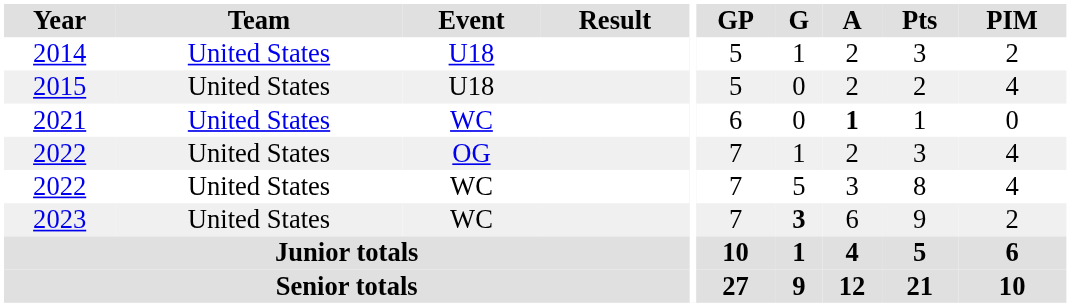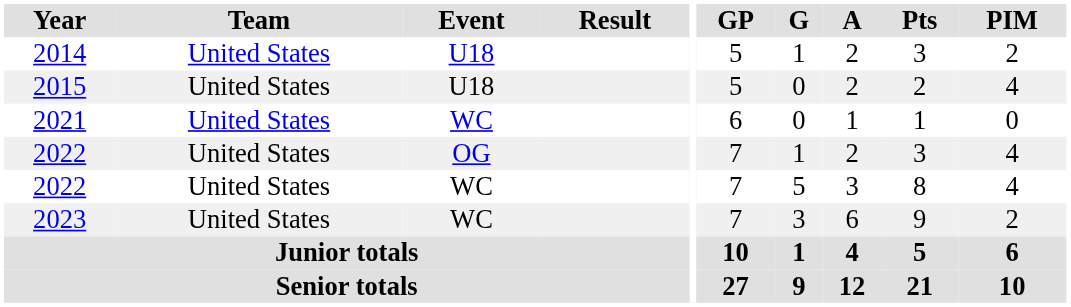2021 | A: bold -> normal
2023 | G: bold -> normal
